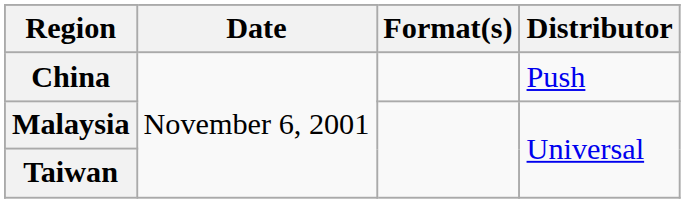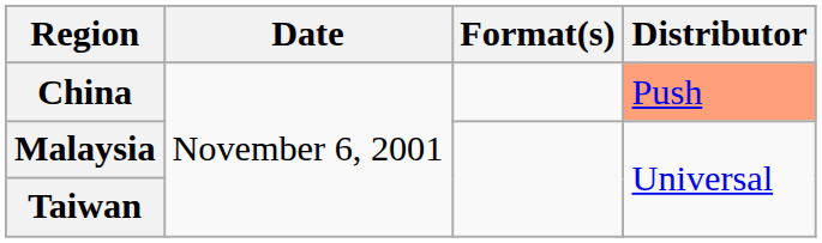China | Distributor: no background -> lightsalmon background
